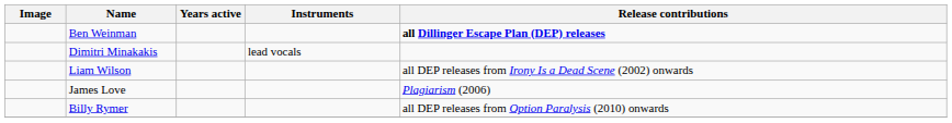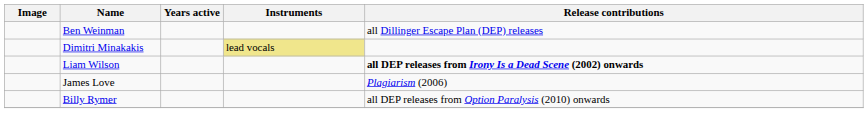Ben Weinman | Release contributions: bold -> normal
Dimitri Minakakis | Instruments: no background -> khaki background
Liam Wilson | Release contributions: normal -> bold
